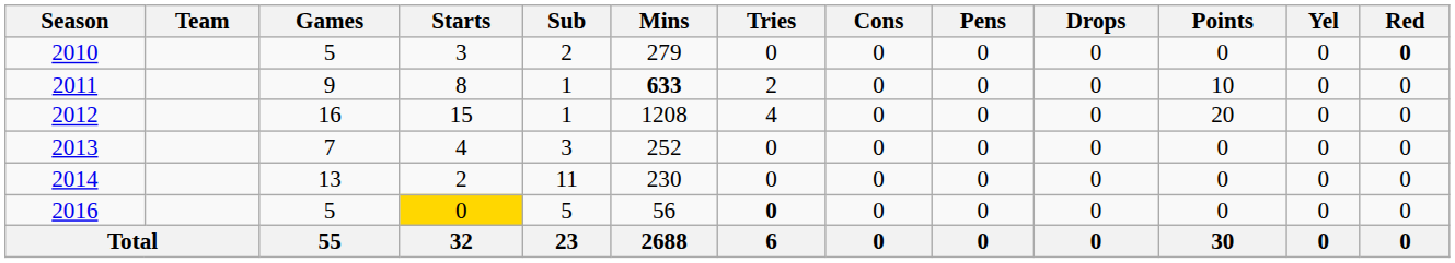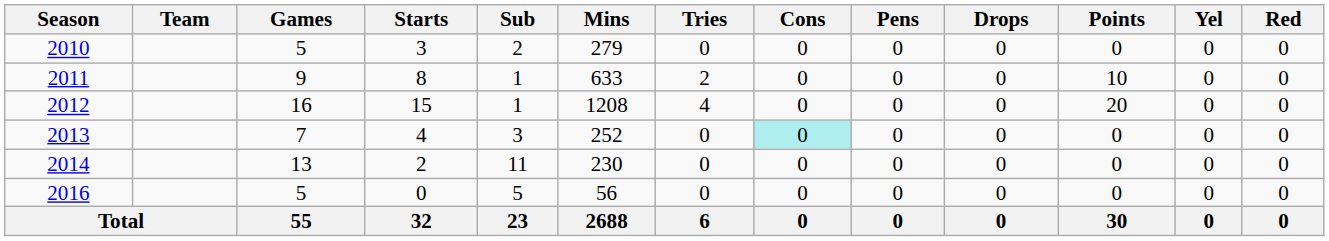2010 | Red: bold -> normal
2011 | Mins: bold -> normal
2013 | Cons: no background -> paleturquoise background
2016 | Starts: gold background -> no background
2016 | Tries: bold -> normal
